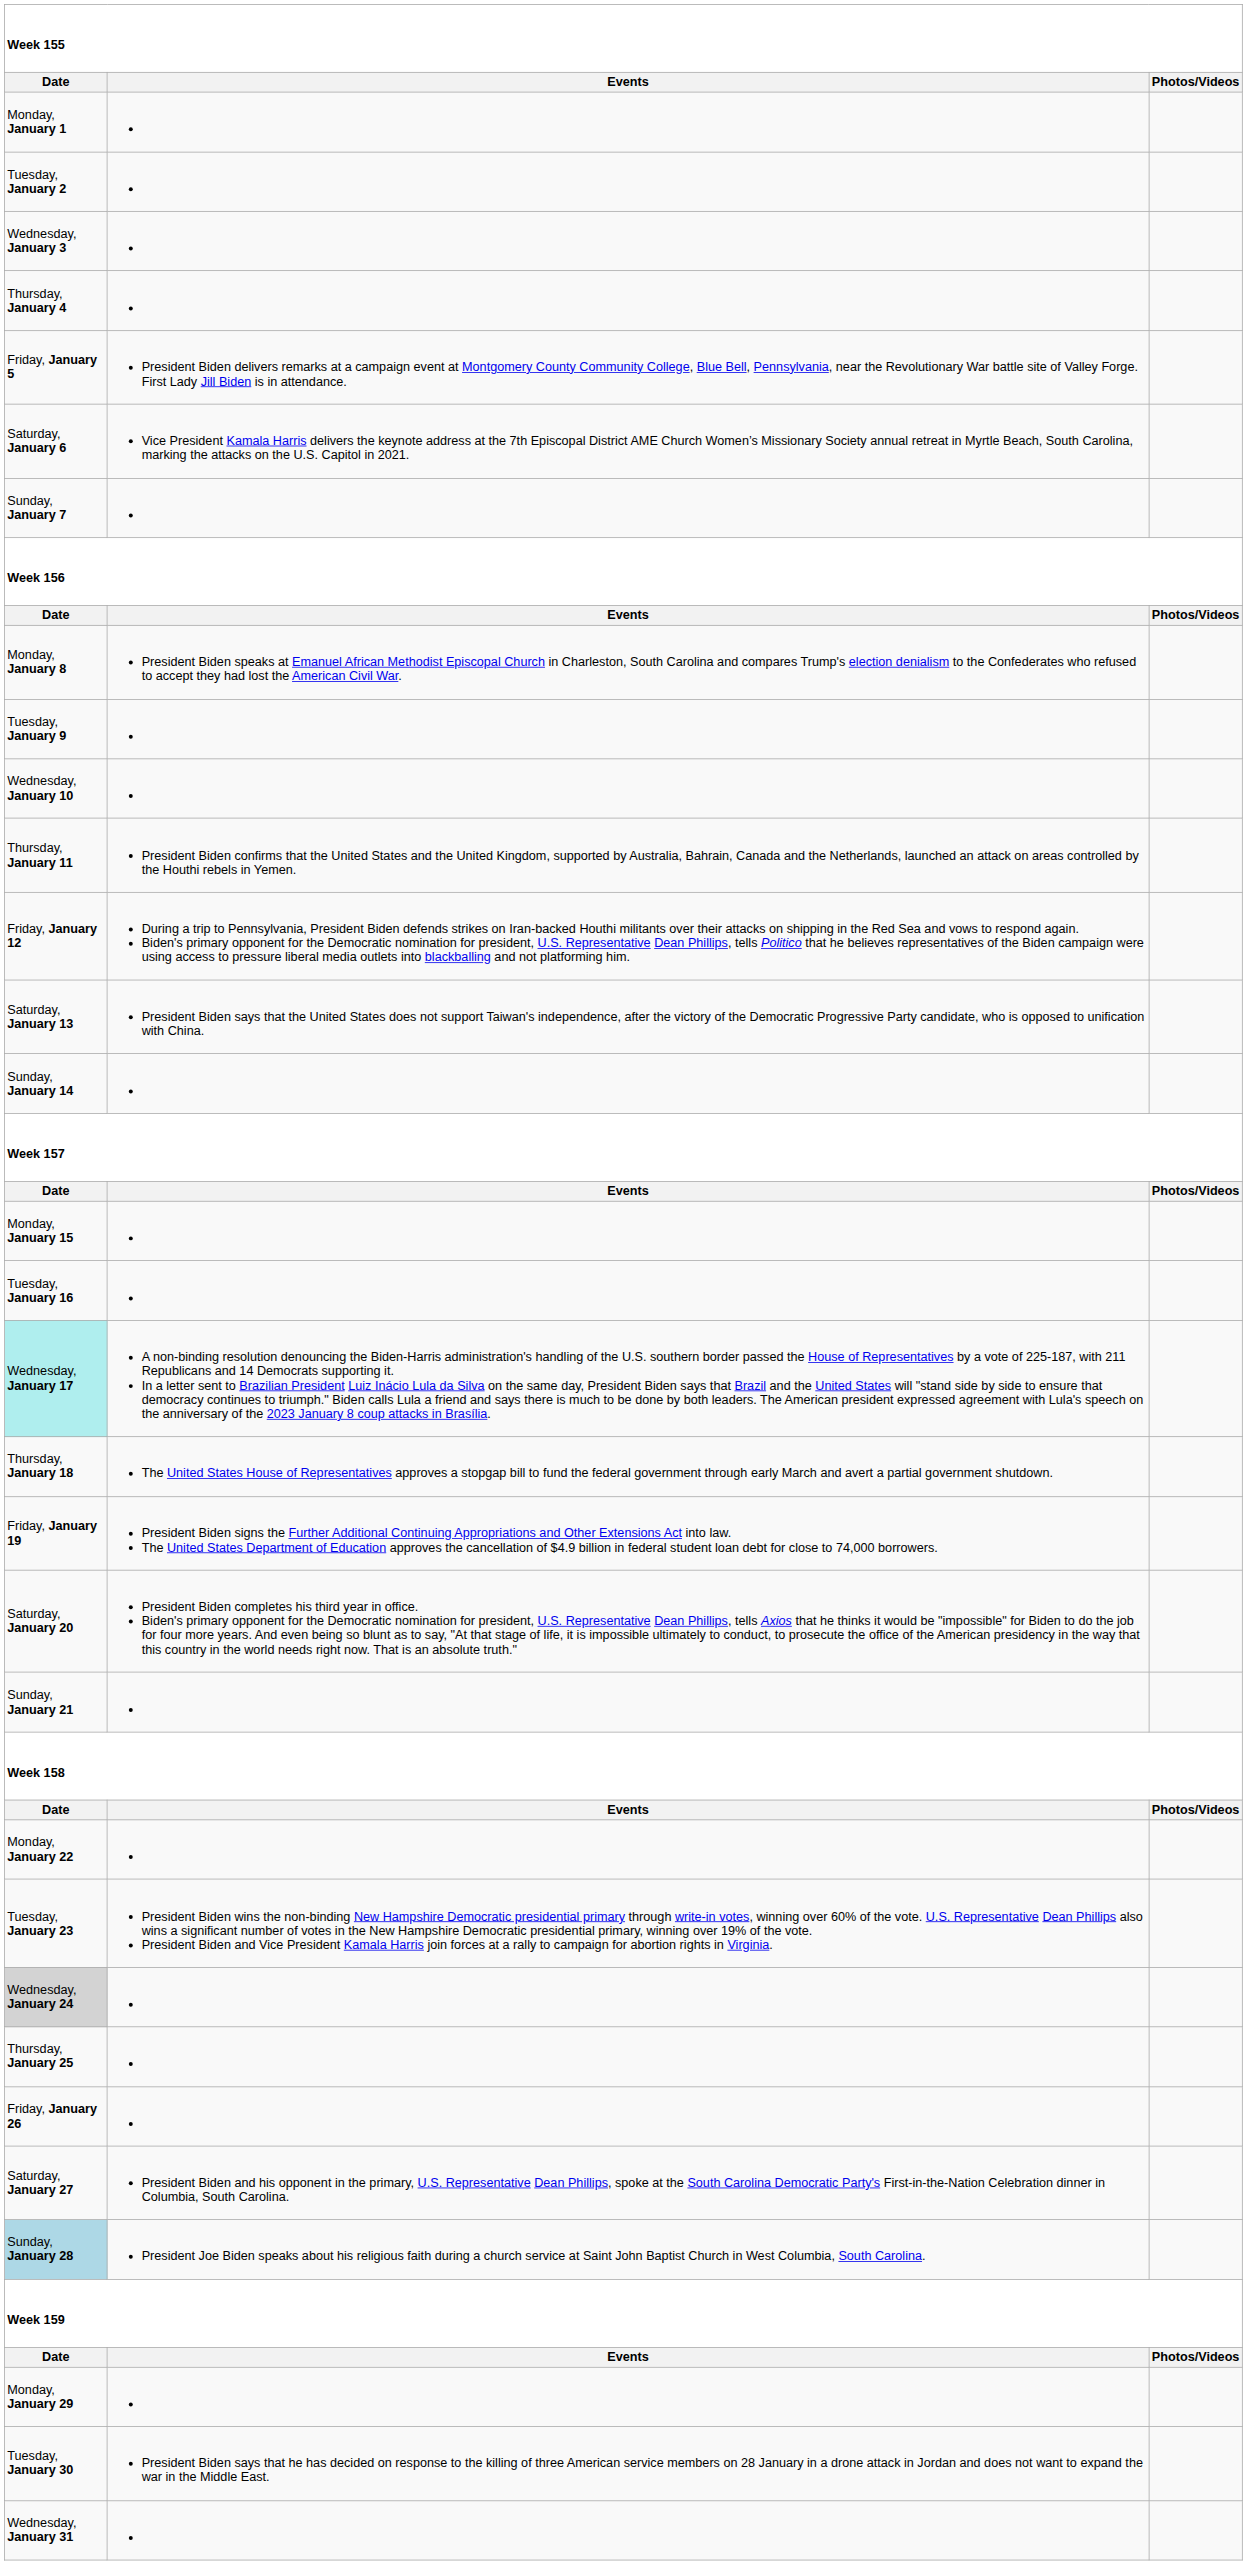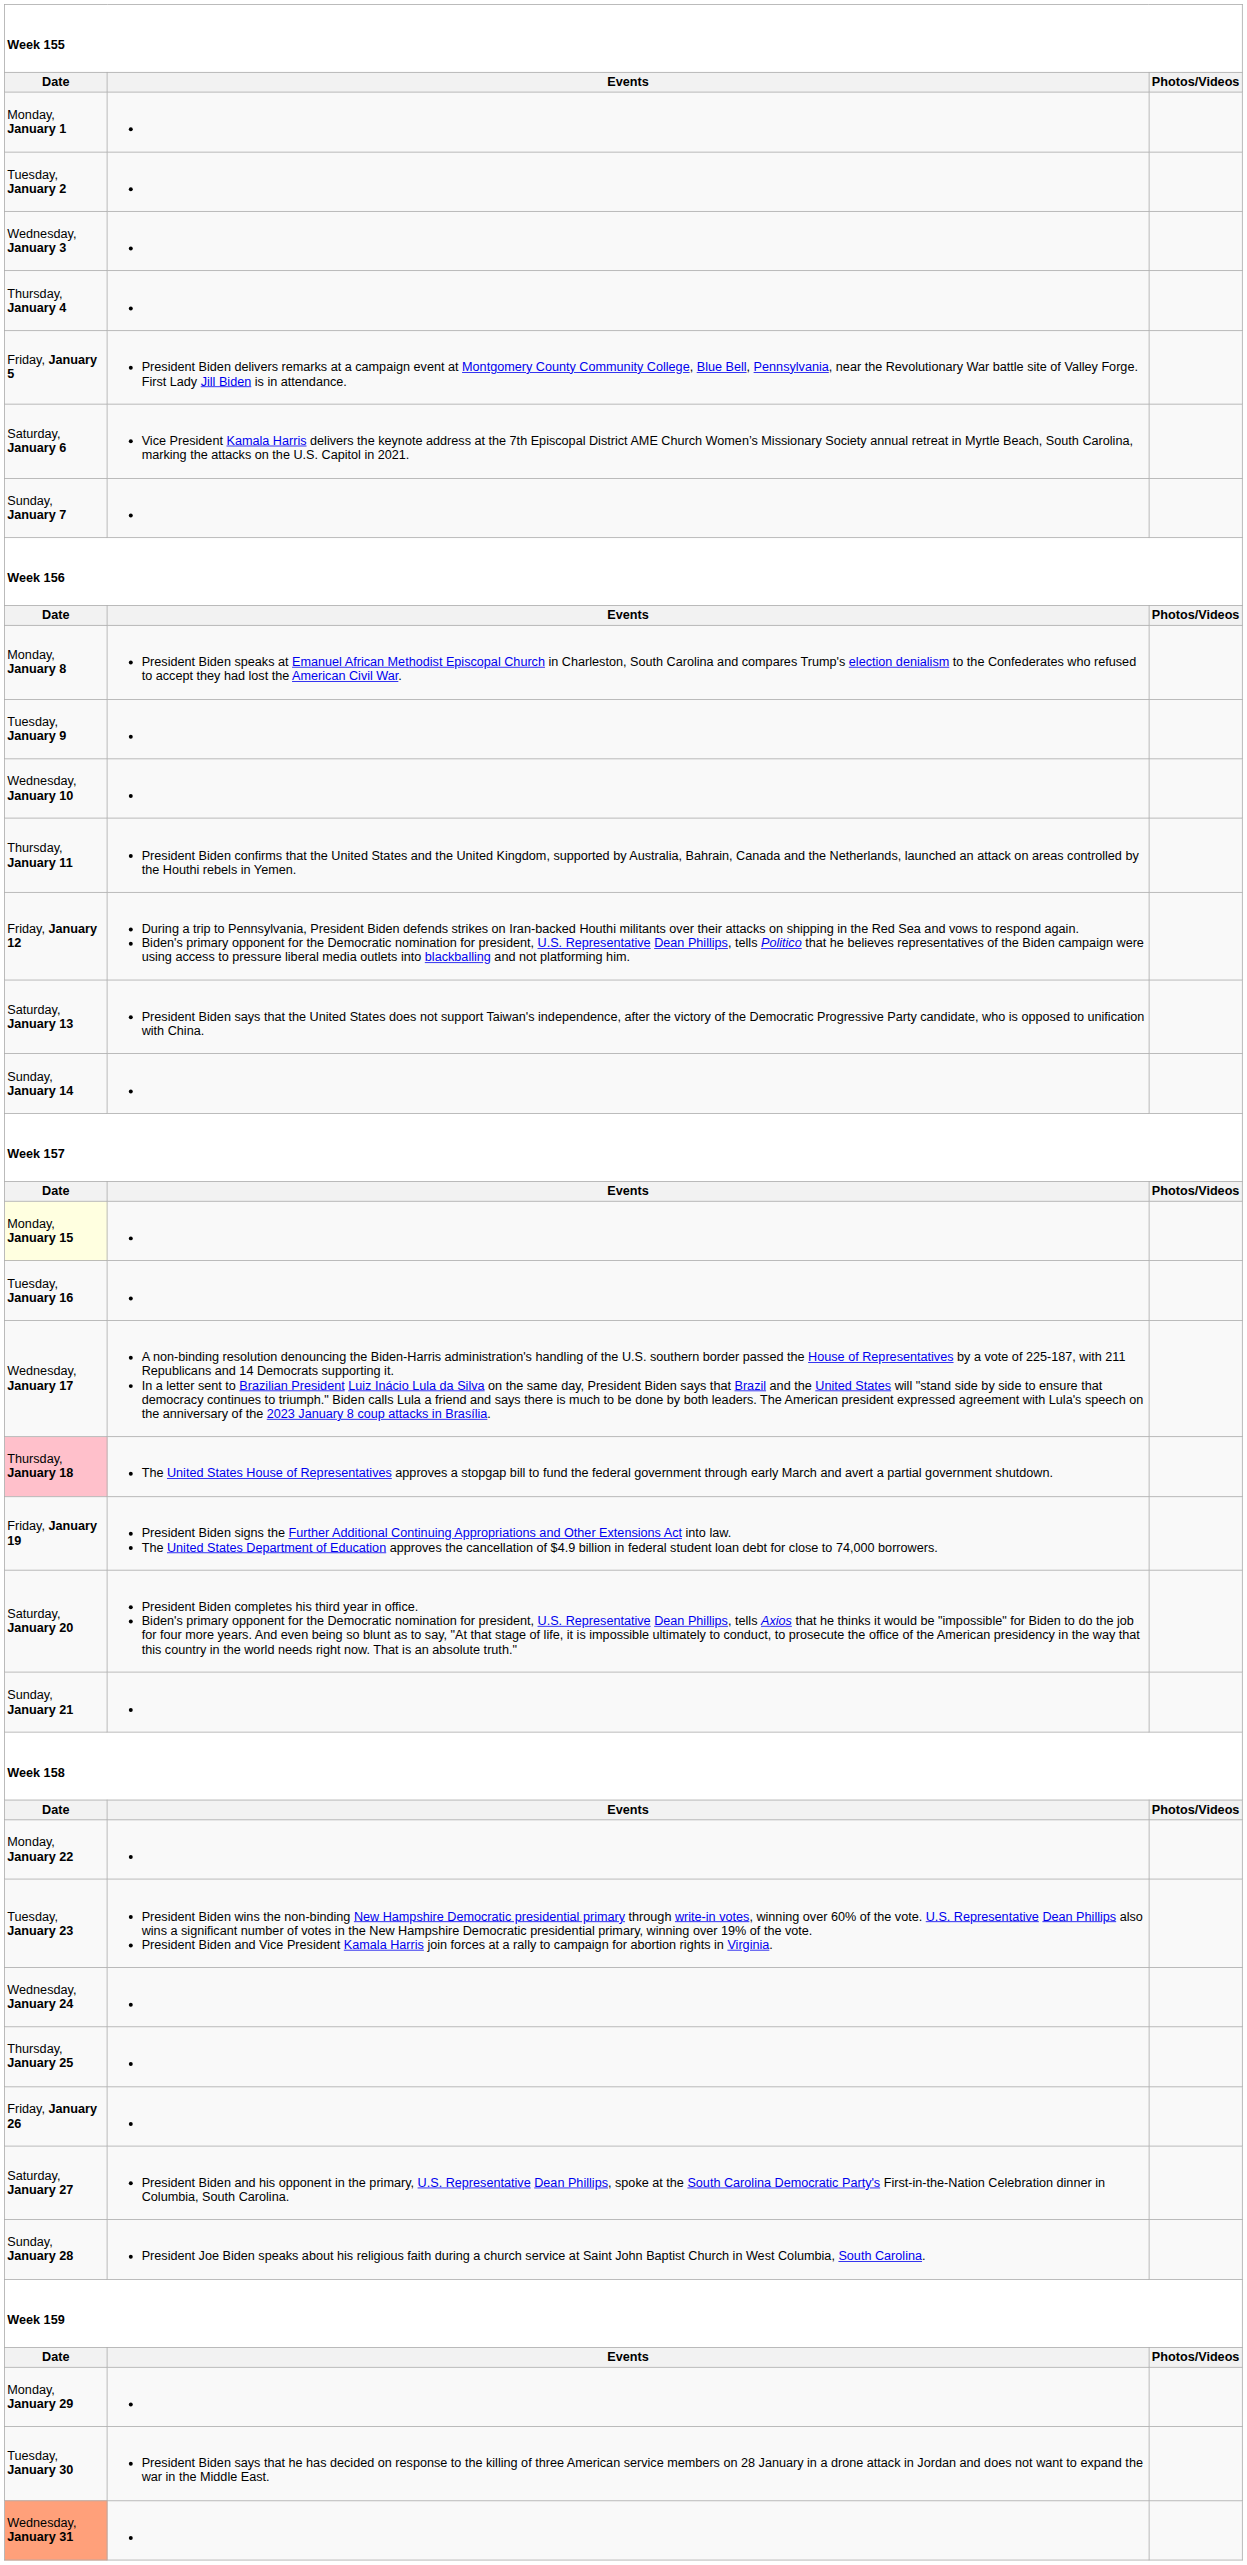Monday, January 15 | column 1: no background -> lightyellow background
Wednesday, January 17 | column 1: paleturquoise background -> no background
Thursday, January 18 | column 1: no background -> pink background
Wednesday, January 24 | column 1: lightgrey background -> no background
Sunday, January 28 | column 1: lightblue background -> no background
Wednesday, January 31 | column 1: no background -> lightsalmon background
